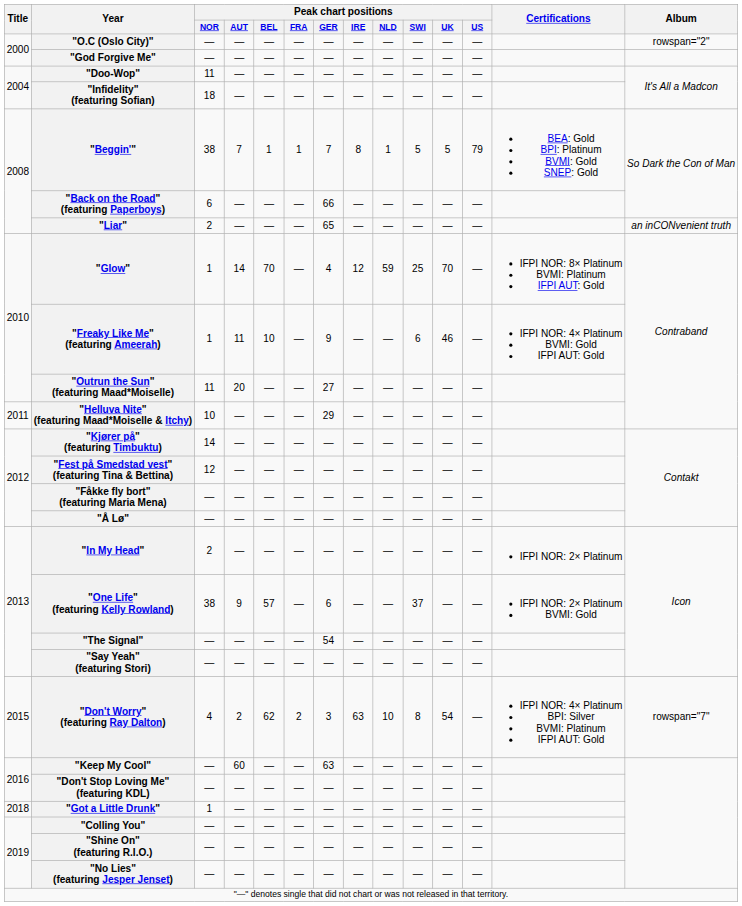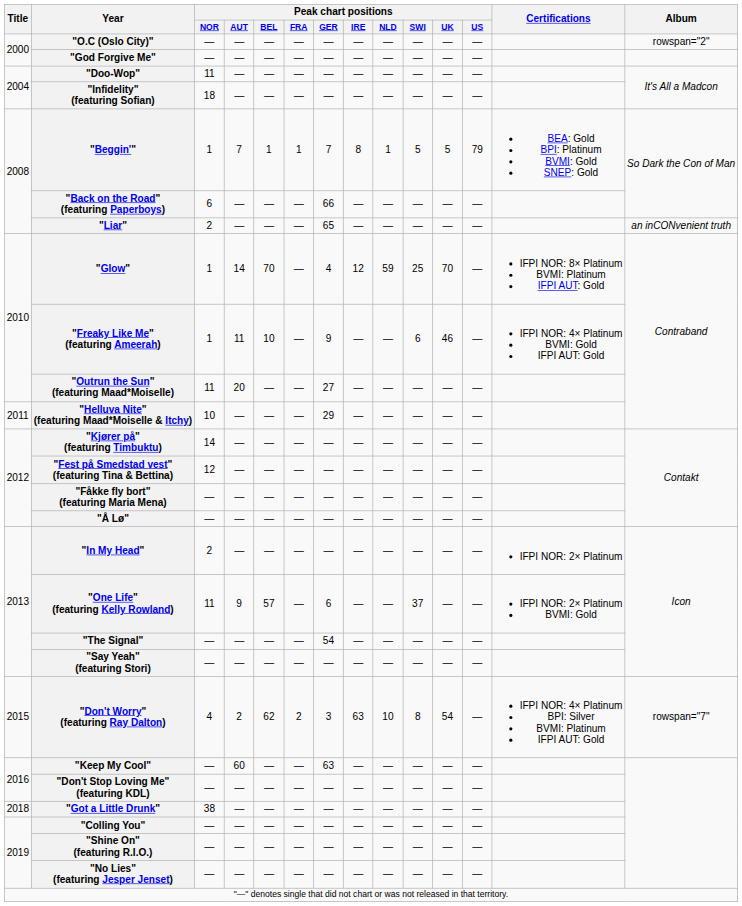"Beggin'" | Peak chart positions / NOR: 38 -> 1
"One Life" (featuring Kelly Rowland) | Peak chart positions / NOR: 38 -> 11
"Got a Little Drunk" | Peak chart positions / NOR: 1 -> 38
